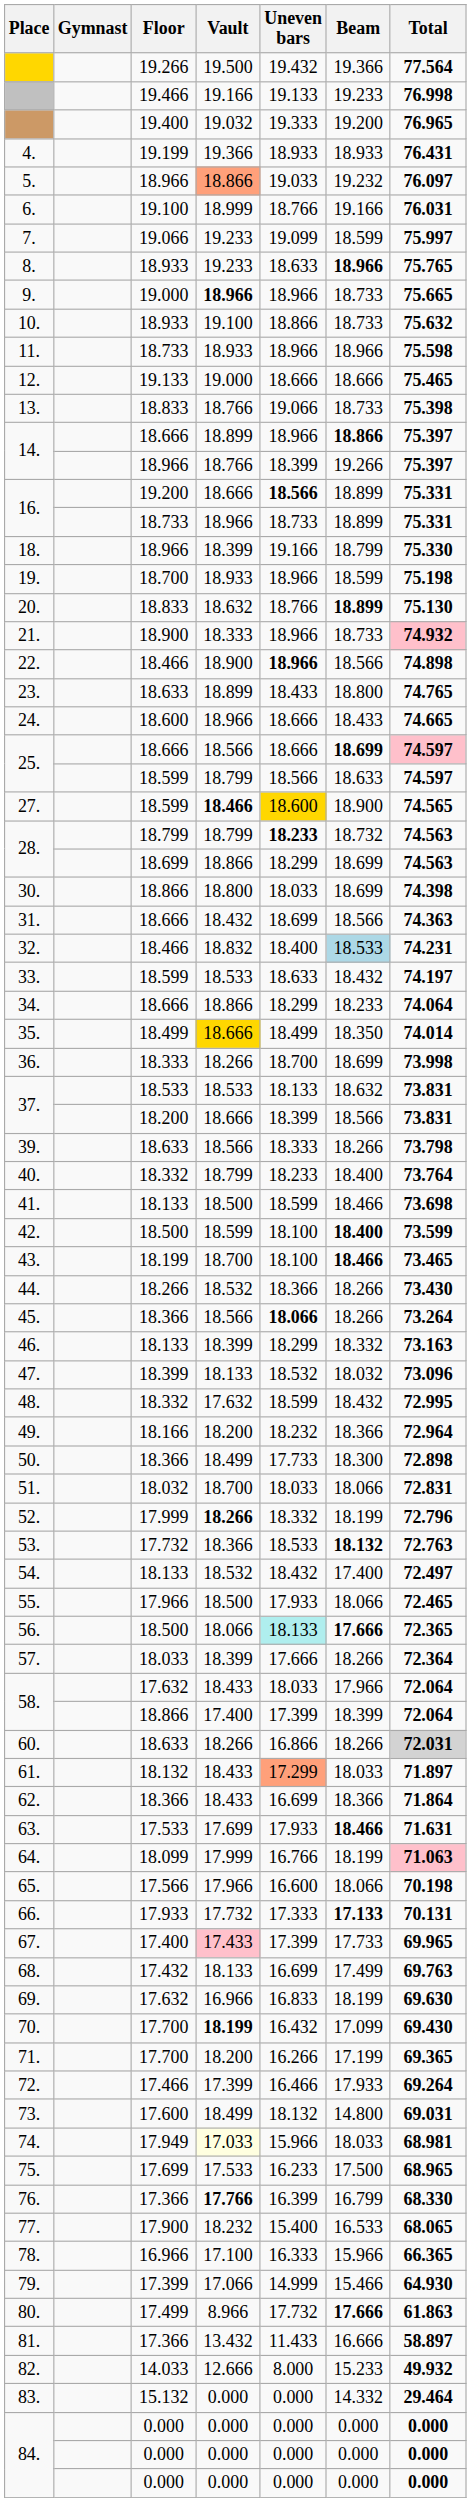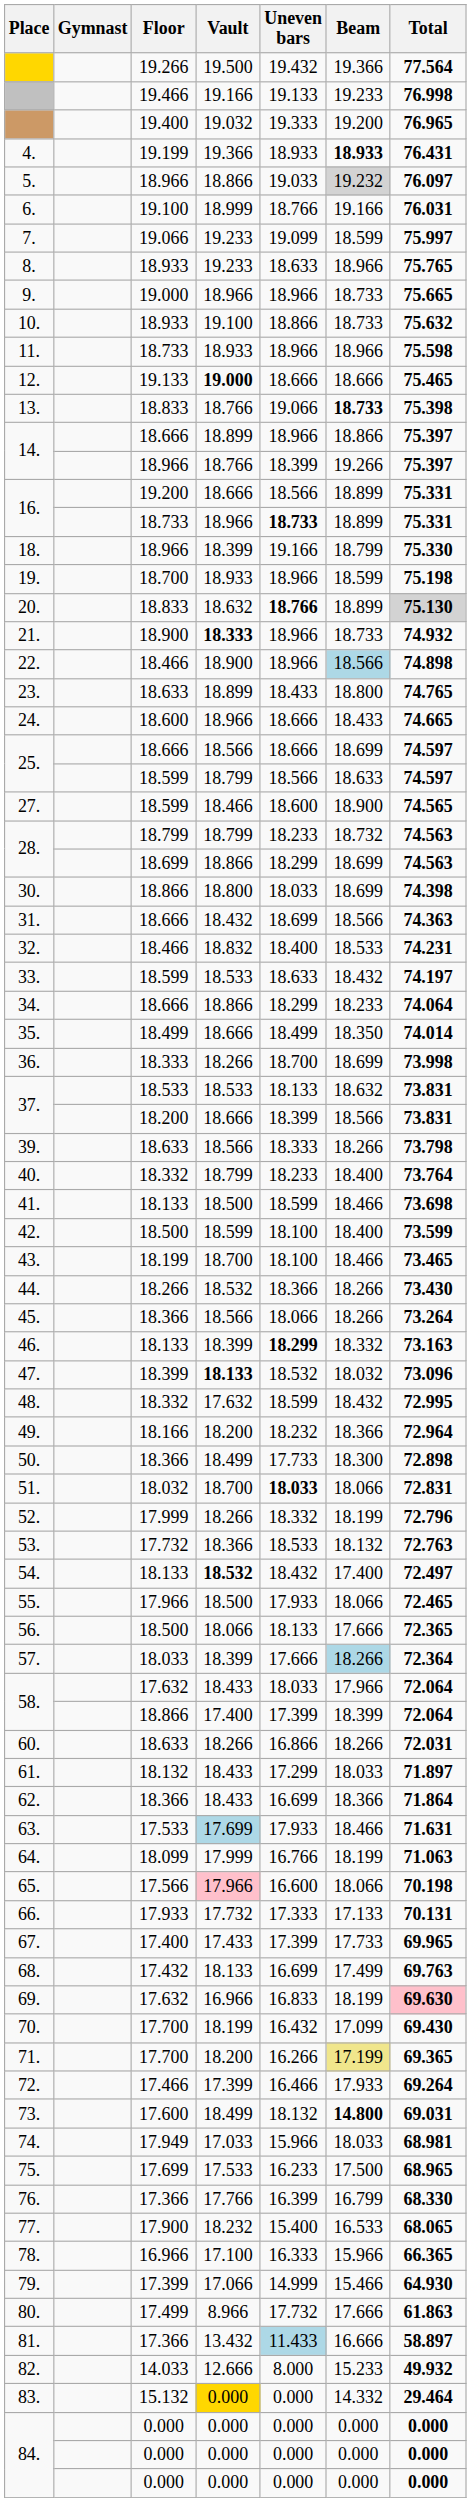4. | Beam: normal -> bold
5. | Vault: lightsalmon background -> no background
5. | Beam: no background -> lightgrey background
8. | Beam: bold -> normal
9. | Vault: bold -> normal
12. | Vault: normal -> bold
13. | Beam: normal -> bold
14. / 18.666 | Beam: bold -> normal
16. / 19.200 | Uneven bars: bold -> normal
16. / 18.733 | Uneven bars: normal -> bold
20. | Uneven bars: normal -> bold
20. | Beam: bold -> normal
20. | Total: no background -> lightgrey background
21. | Vault: normal -> bold
21. | Total: pink background -> no background
22. | Uneven bars: bold -> normal
22. | Beam: no background -> lightblue background
25. / 18.666 | Beam: bold -> normal
25. / 18.666 | Total: pink background -> no background
27. | Vault: bold -> normal
27. | Uneven bars: gold background -> no background
28. / 18.799 | Uneven bars: bold -> normal
32. | Beam: lightblue background -> no background
35. | Vault: gold background -> no background
42. | Beam: bold -> normal
43. | Beam: bold -> normal
45. | Uneven bars: bold -> normal
46. | Uneven bars: normal -> bold
47. | Vault: normal -> bold
51. | Uneven bars: normal -> bold
52. | Vault: bold -> normal
53. | Beam: bold -> normal
54. | Vault: normal -> bold
56. | Uneven bars: paleturquoise background -> no background
56. | Beam: bold -> normal
57. | Beam: no background -> lightblue background
60. | Total: lightgrey background -> no background
61. | Uneven bars: lightsalmon background -> no background
63. | Vault: no background -> lightblue background
63. | Beam: bold -> normal
64. | Total: pink background -> no background
65. | Vault: no background -> pink background
66. | Beam: bold -> normal
67. | Vault: pink background -> no background
69. | Total: no background -> pink background
70. | Vault: bold -> normal
71. | Beam: no background -> khaki background
73. | Beam: normal -> bold
74. | Vault: lightyellow background -> no background
76. | Vault: bold -> normal
80. | Beam: bold -> normal
81. | Uneven bars: no background -> lightblue background
83. | Vault: no background -> gold background
